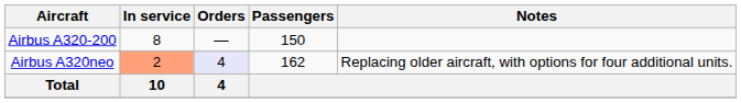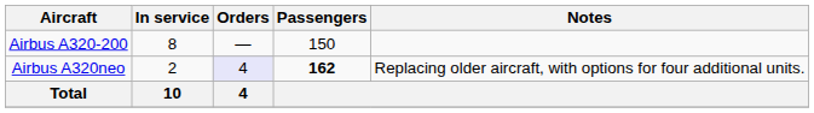Airbus A320neo | In service: lightsalmon background -> no background
Airbus A320neo | Passengers: normal -> bold
